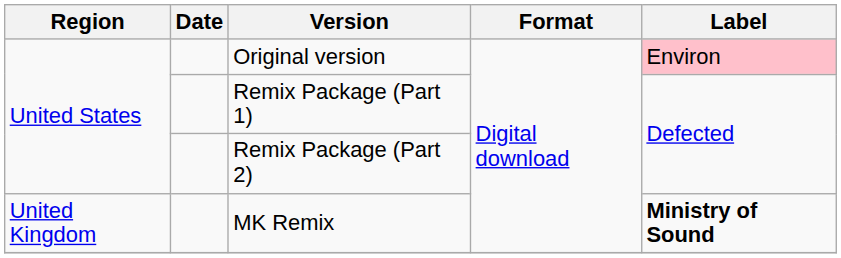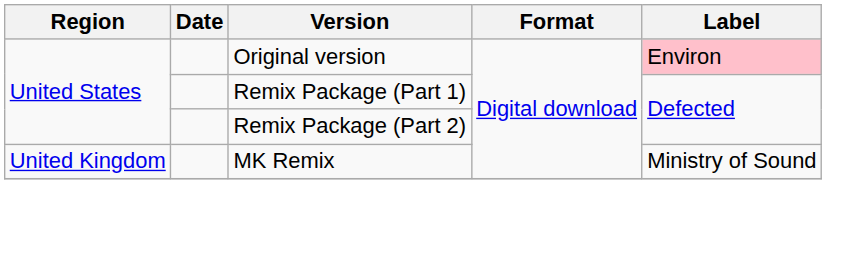MK Remix | Label: bold -> normal
